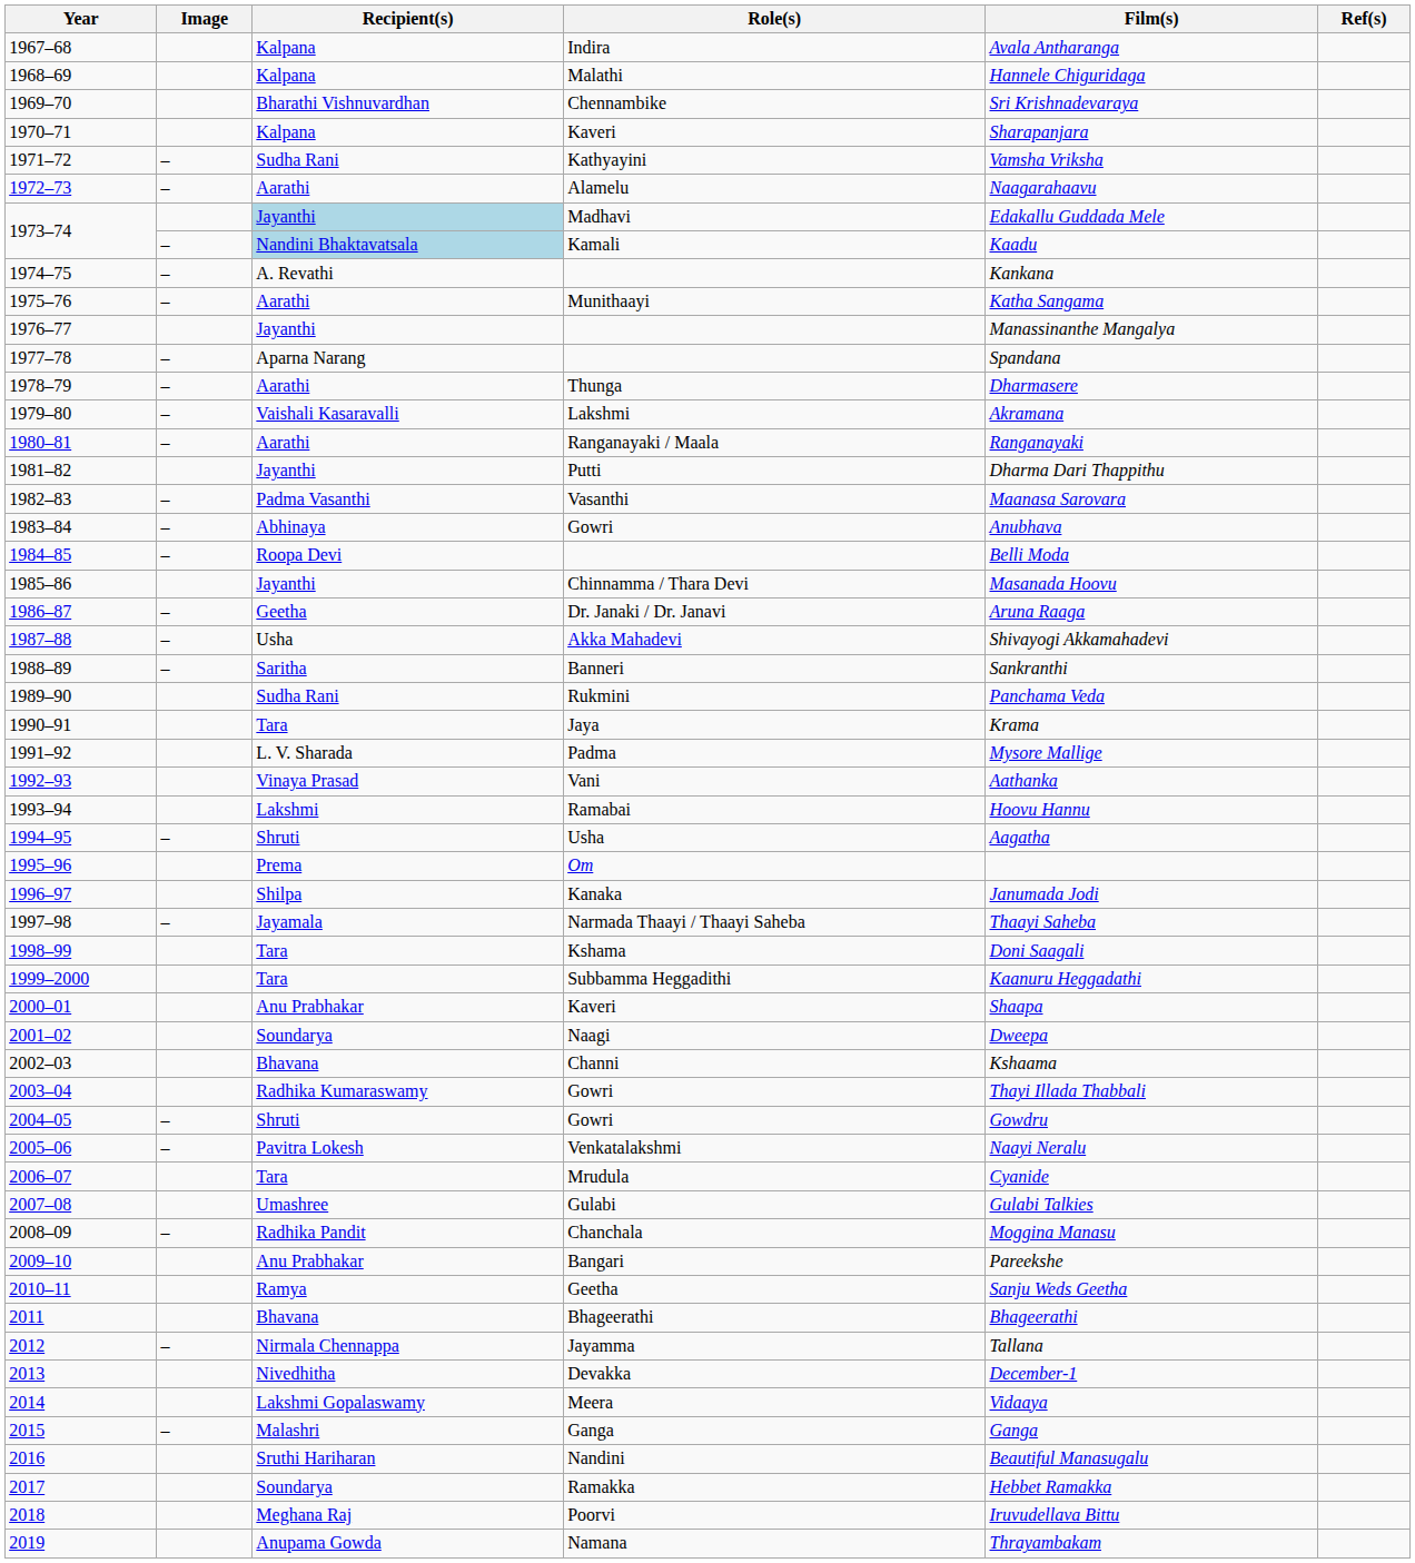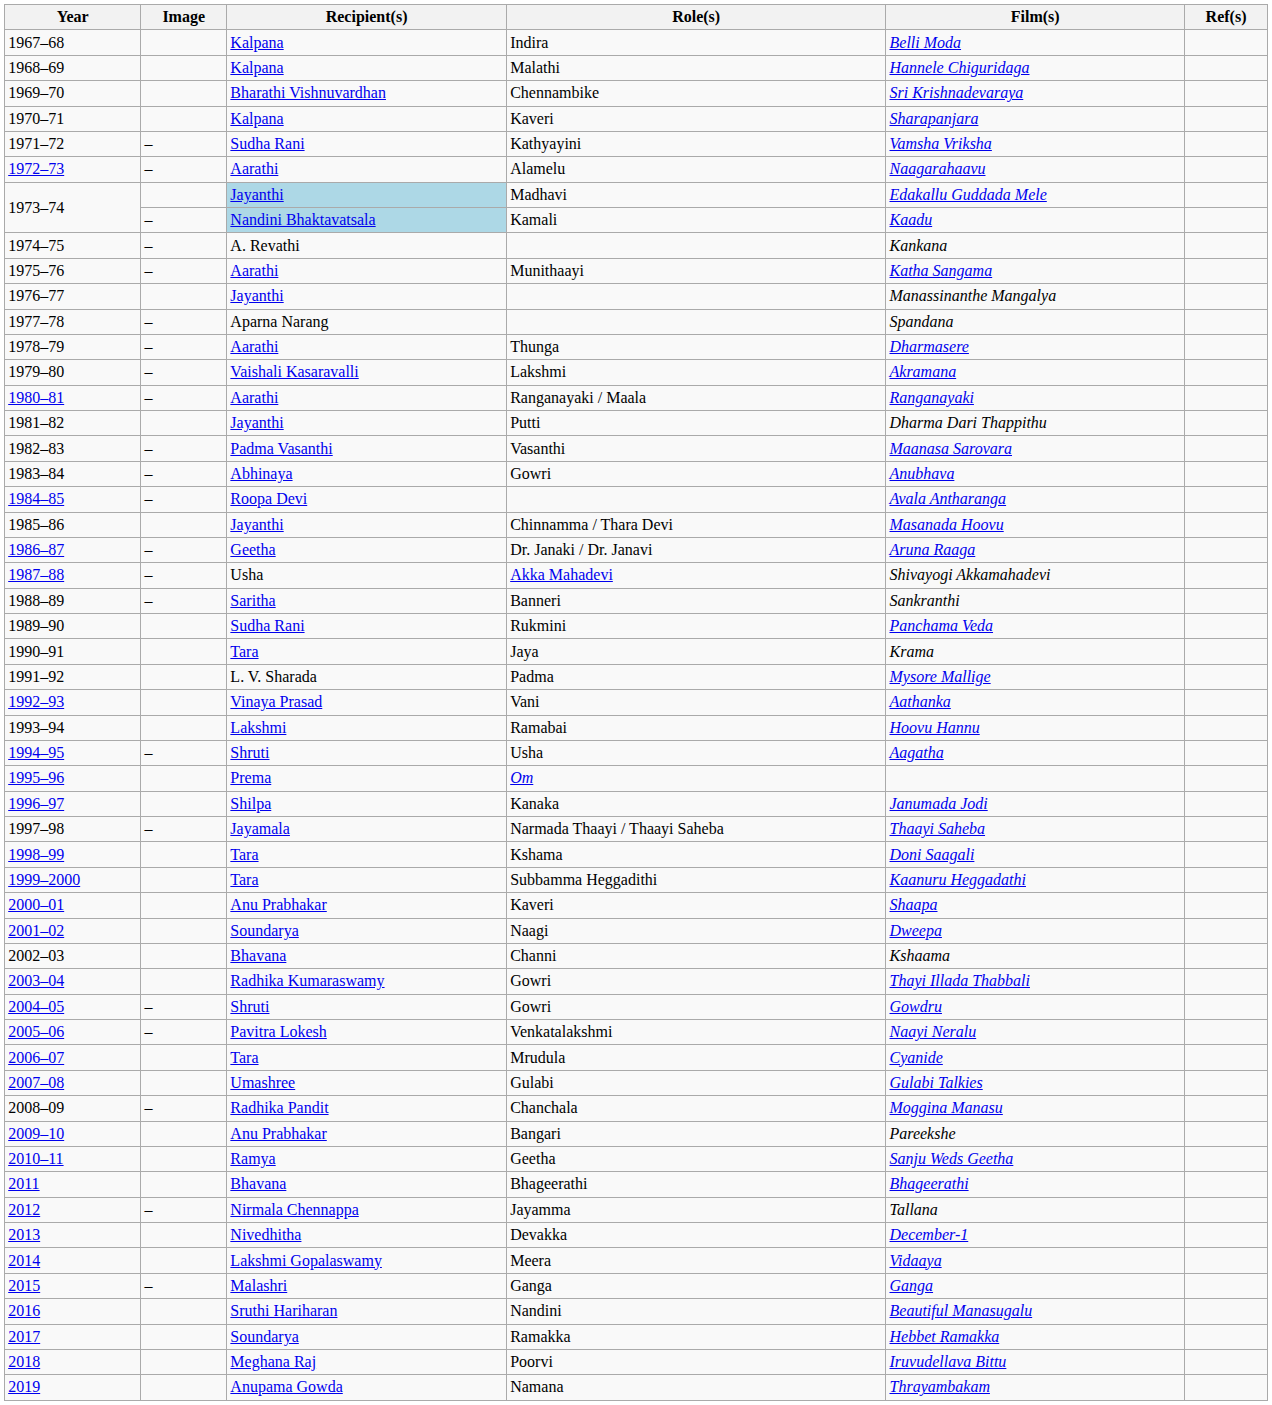1967–68 | Film(s): Avala Antharanga -> Belli Moda
1984–85 | Film(s): Belli Moda -> Avala Antharanga
